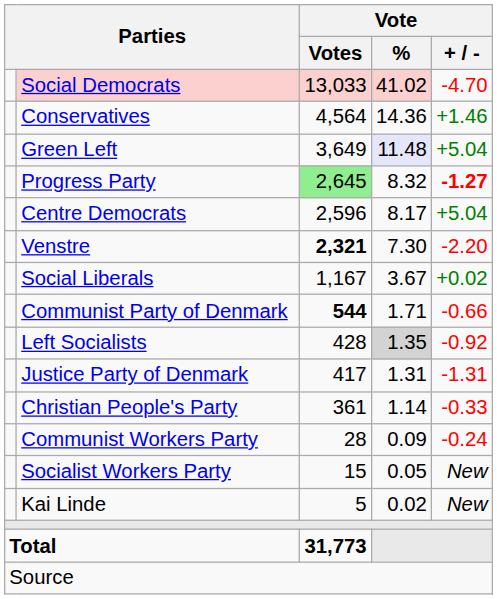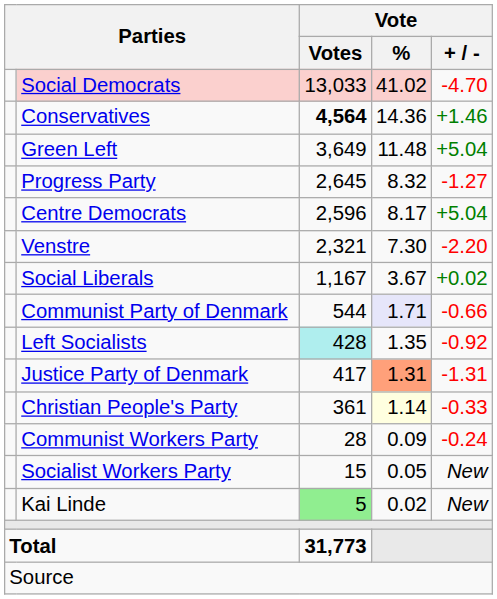Conservatives | Vote / Votes: normal -> bold
Green Left | Vote / %: lavender background -> no background
Progress Party | Vote / Votes: lightgreen background -> no background
Progress Party | Vote / + / -: bold -> normal
Venstre | Vote / Votes: bold -> normal
Communist Party of Denmark | Vote / Votes: bold -> normal
Communist Party of Denmark | Vote / %: no background -> lavender background
Left Socialists | Vote / Votes: no background -> paleturquoise background
Left Socialists | Vote / %: lightgrey background -> no background
Justice Party of Denmark | Vote / %: no background -> lightsalmon background
Christian People's Party | Vote / %: no background -> lightyellow background
Kai Linde | Vote / Votes: no background -> lightgreen background
